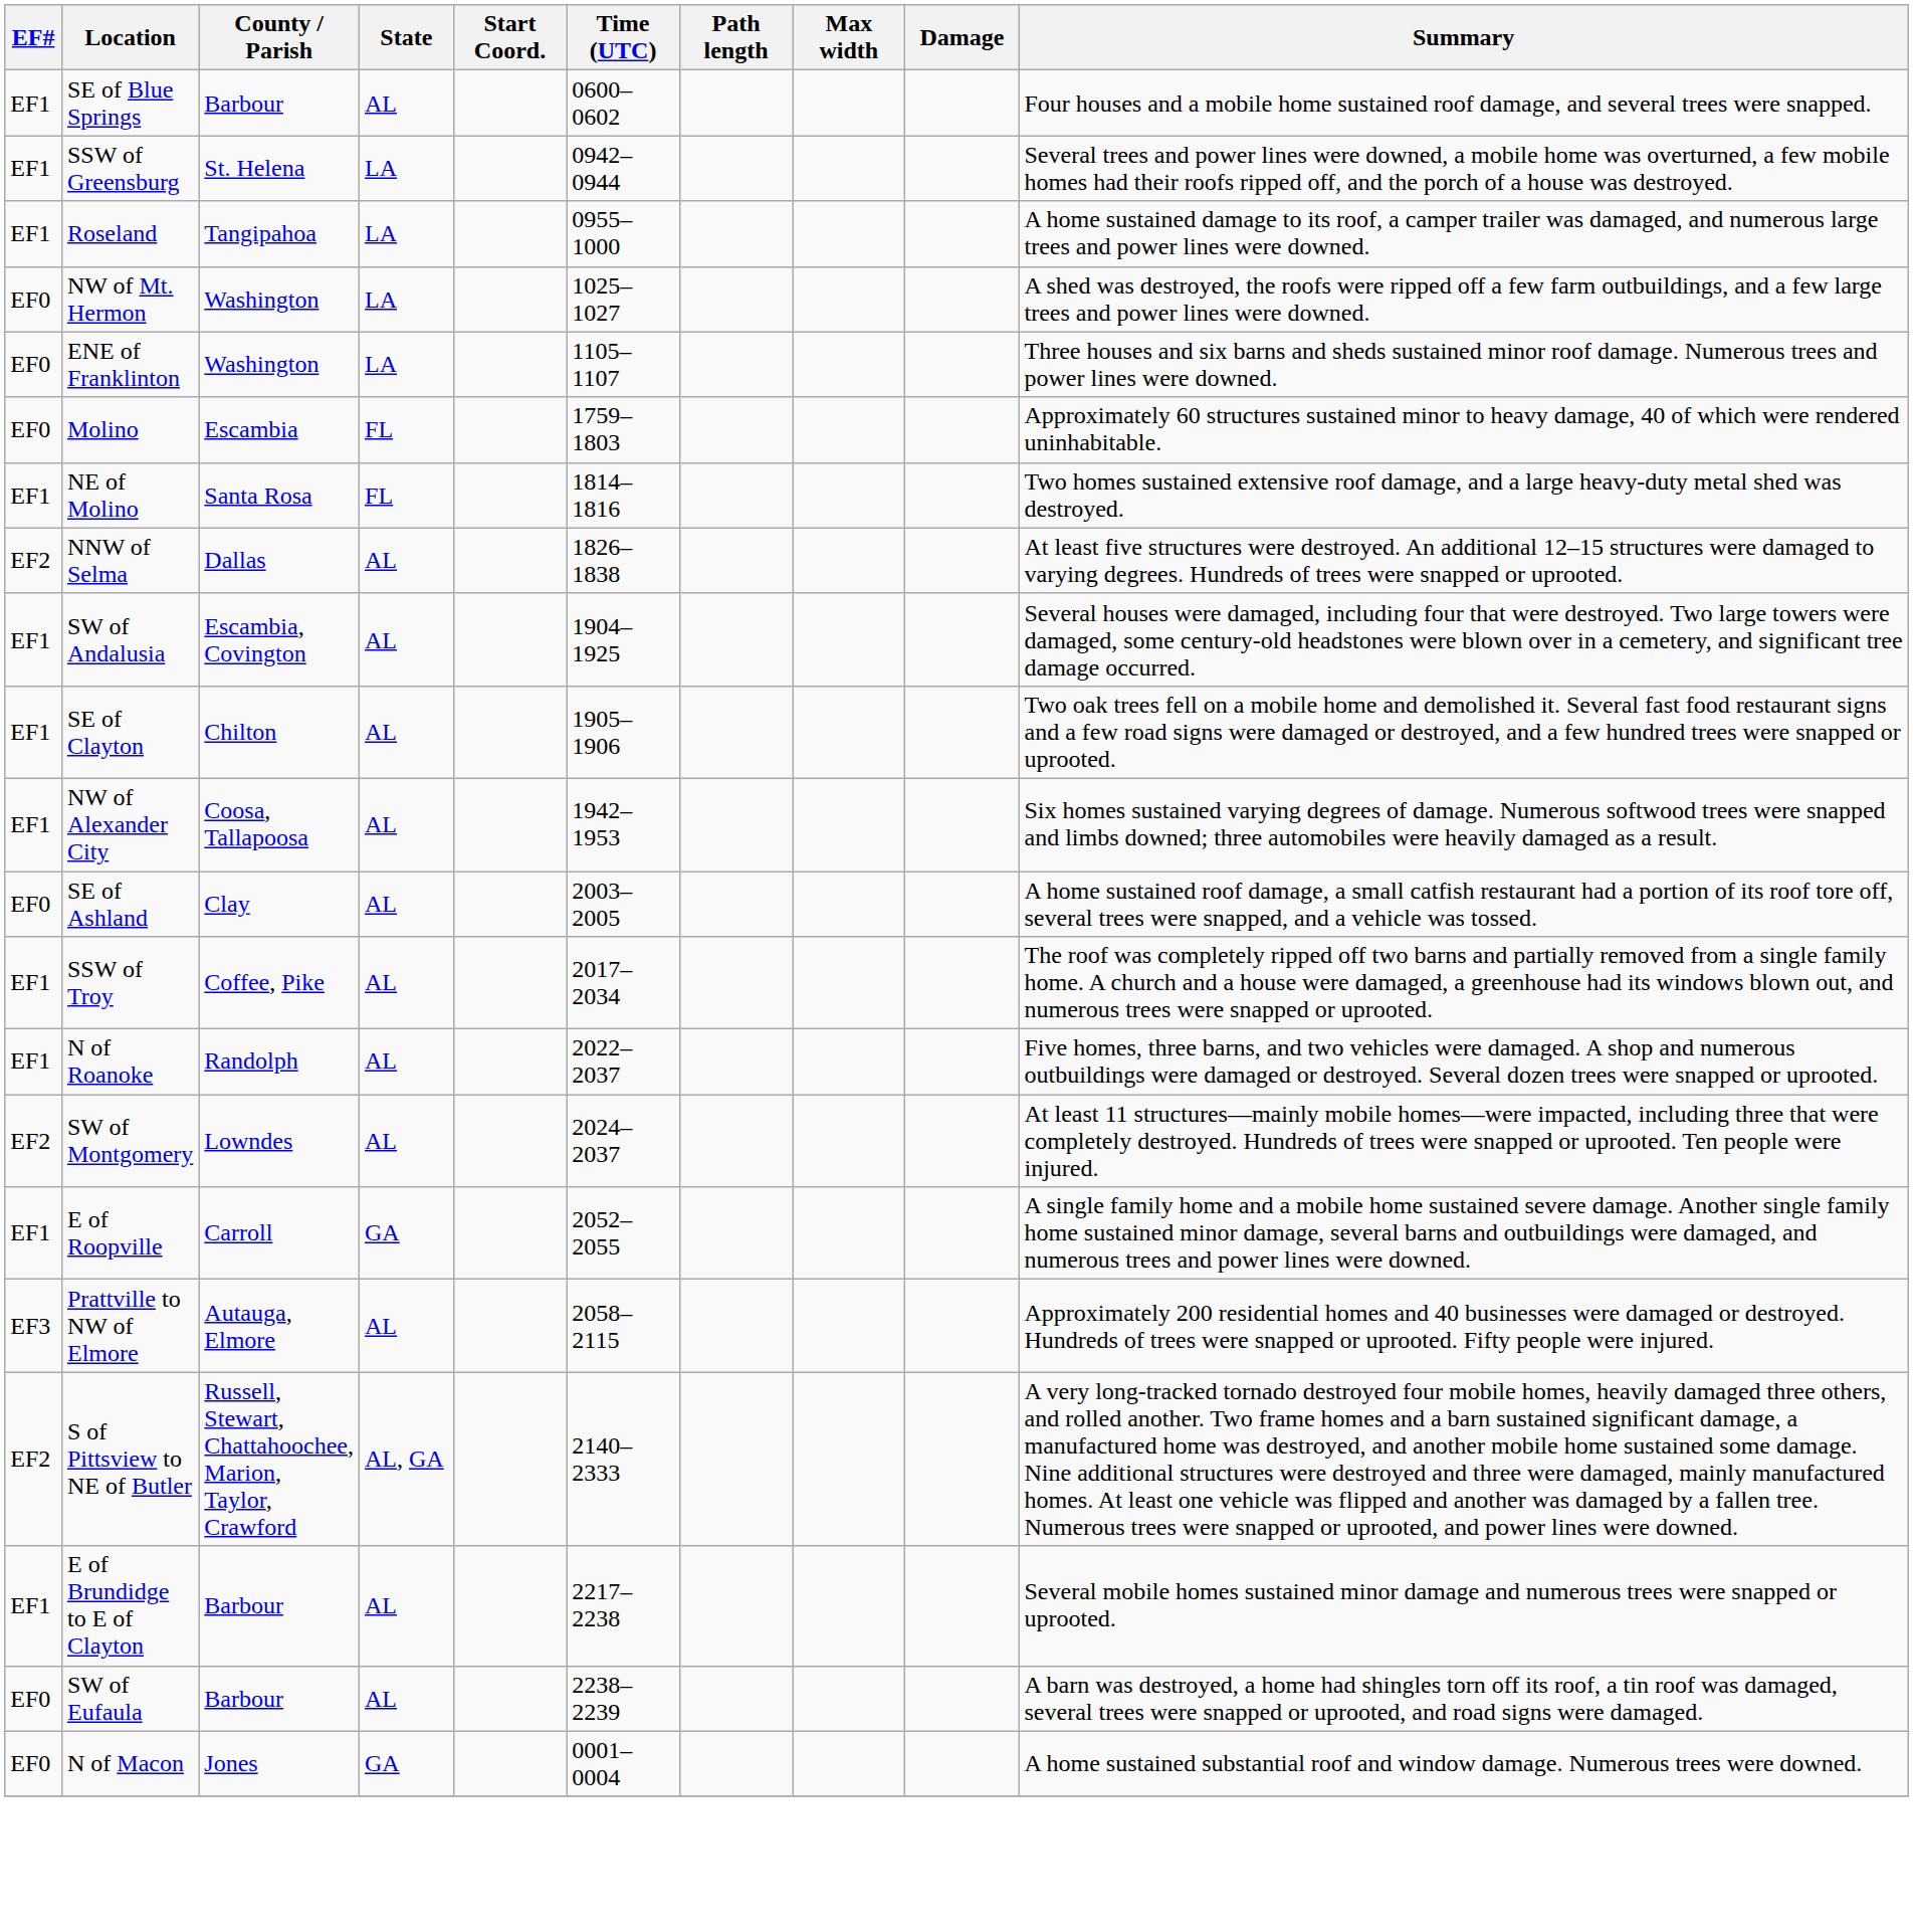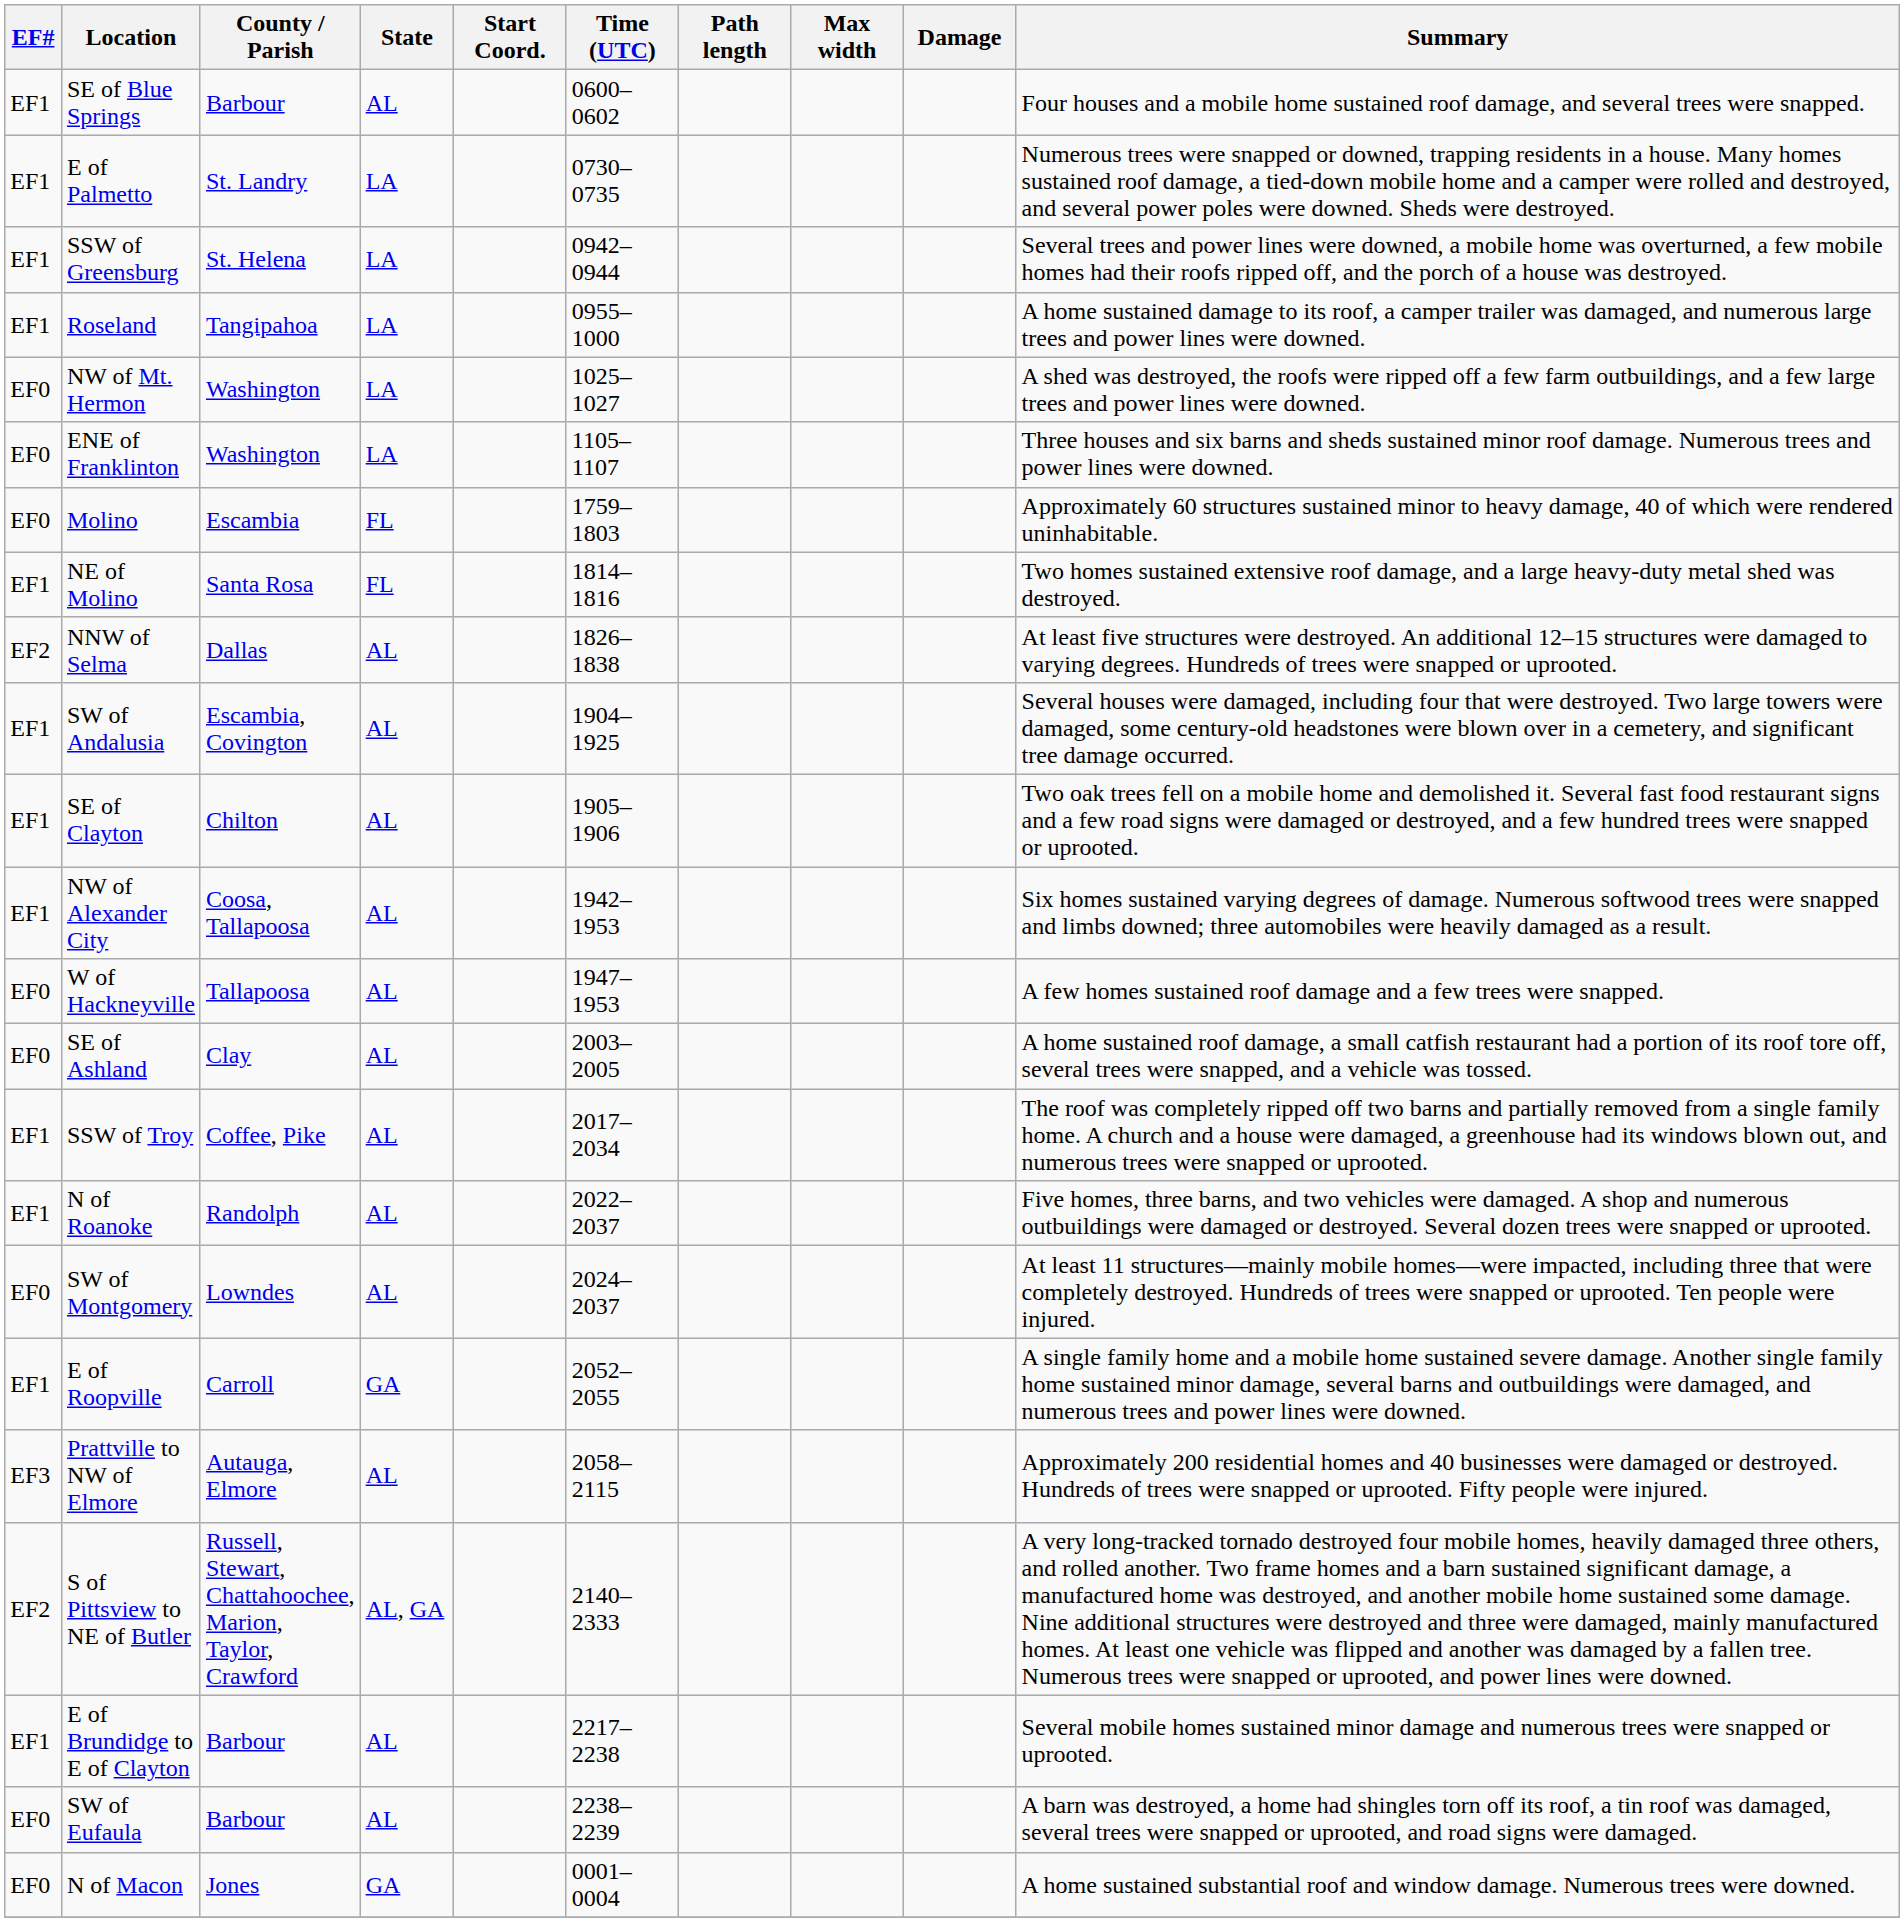+ row: EF1 | E of Palmetto | St. Landry | LA | 0730–0735 | Numerous trees were snapped or downed, trapping residents in a house. Many homes sustained roof damage, a tied-down mobile home and a camper were rolled and destroyed, and several power poles were downed. Sheds were destroyed.
+ row: EF0 | W of Hackneyville | Tallapoosa | AL | 1947–1953 | A few homes sustained roof damage and a few trees were snapped.
SW of Montgomery | EF#: EF2 -> EF0
